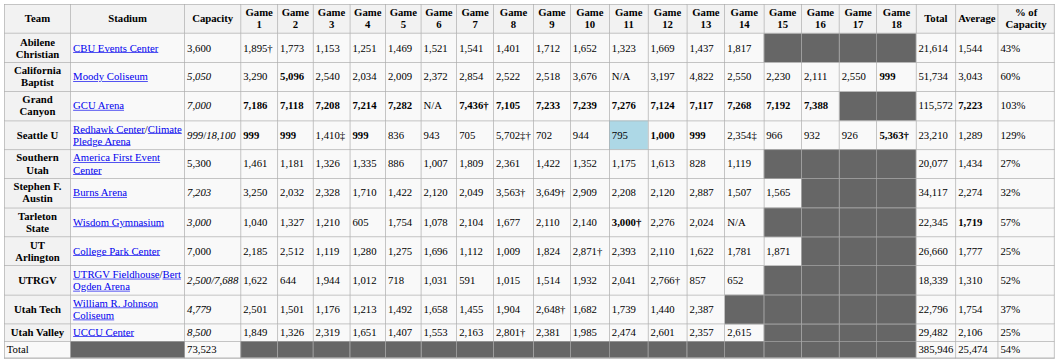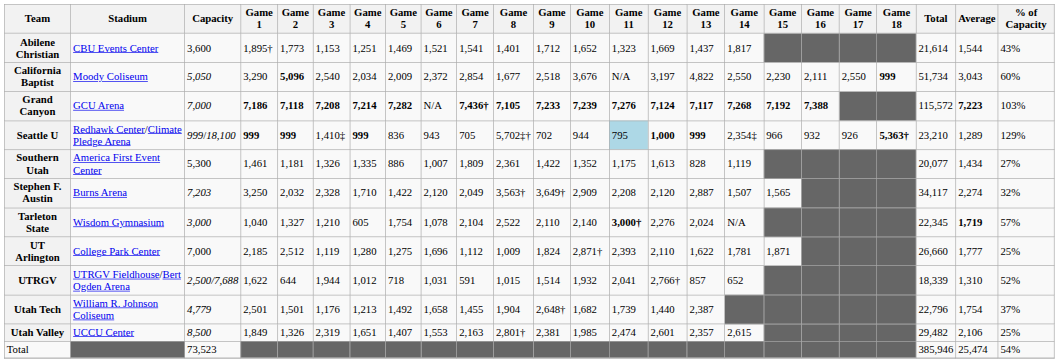California Baptist | Game 8: 2,522 -> 1,677
Tarleton State | Game 8: 1,677 -> 2,522
